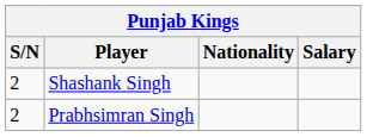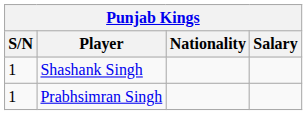Shashank Singh | S/N: 2 -> 1
Prabhsimran Singh | S/N: 2 -> 1
